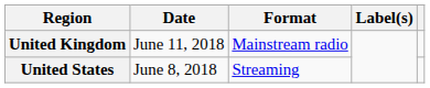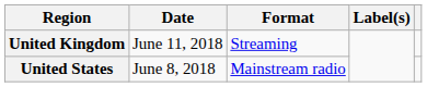United Kingdom | Format: Mainstream radio -> Streaming
United States | Format: Streaming -> Mainstream radio
